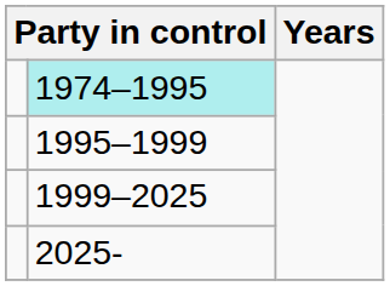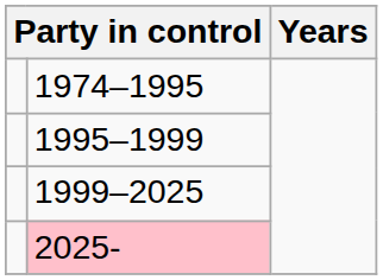1974–1995 | column 2: paleturquoise background -> no background
2025- | column 2: no background -> pink background
